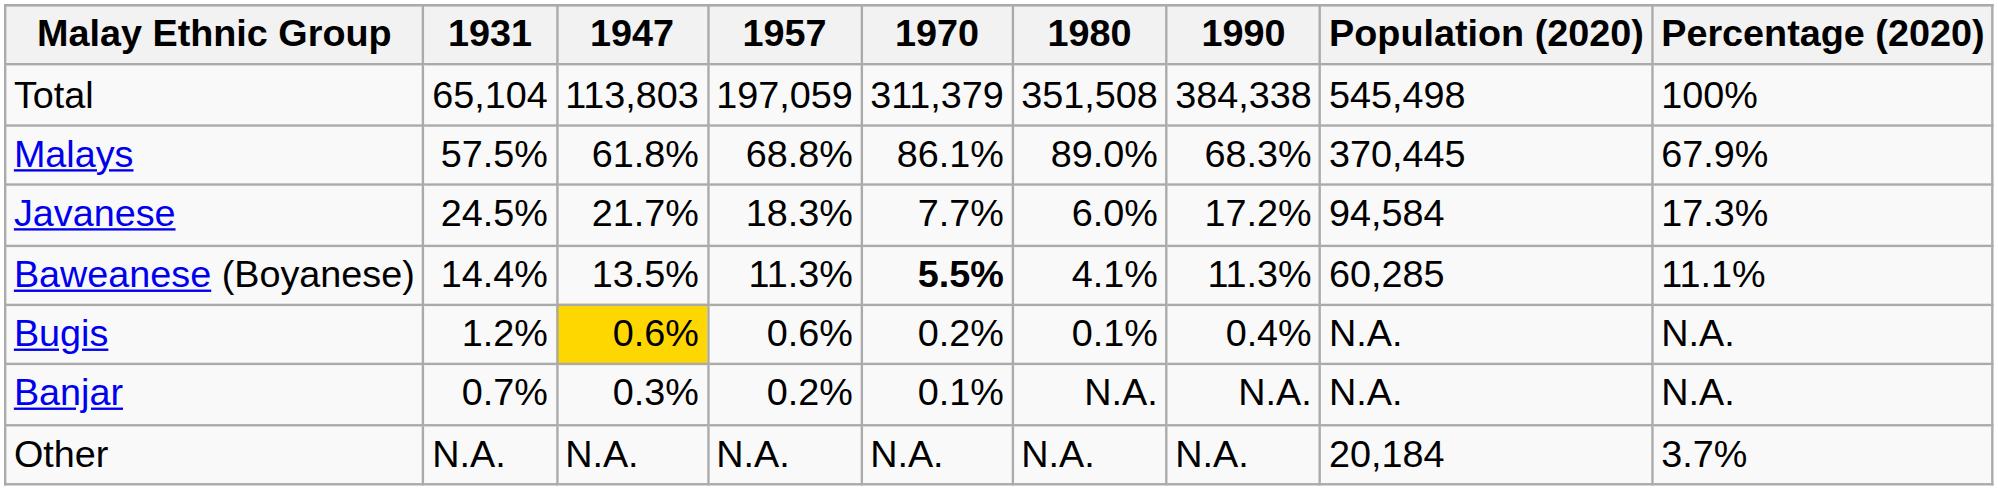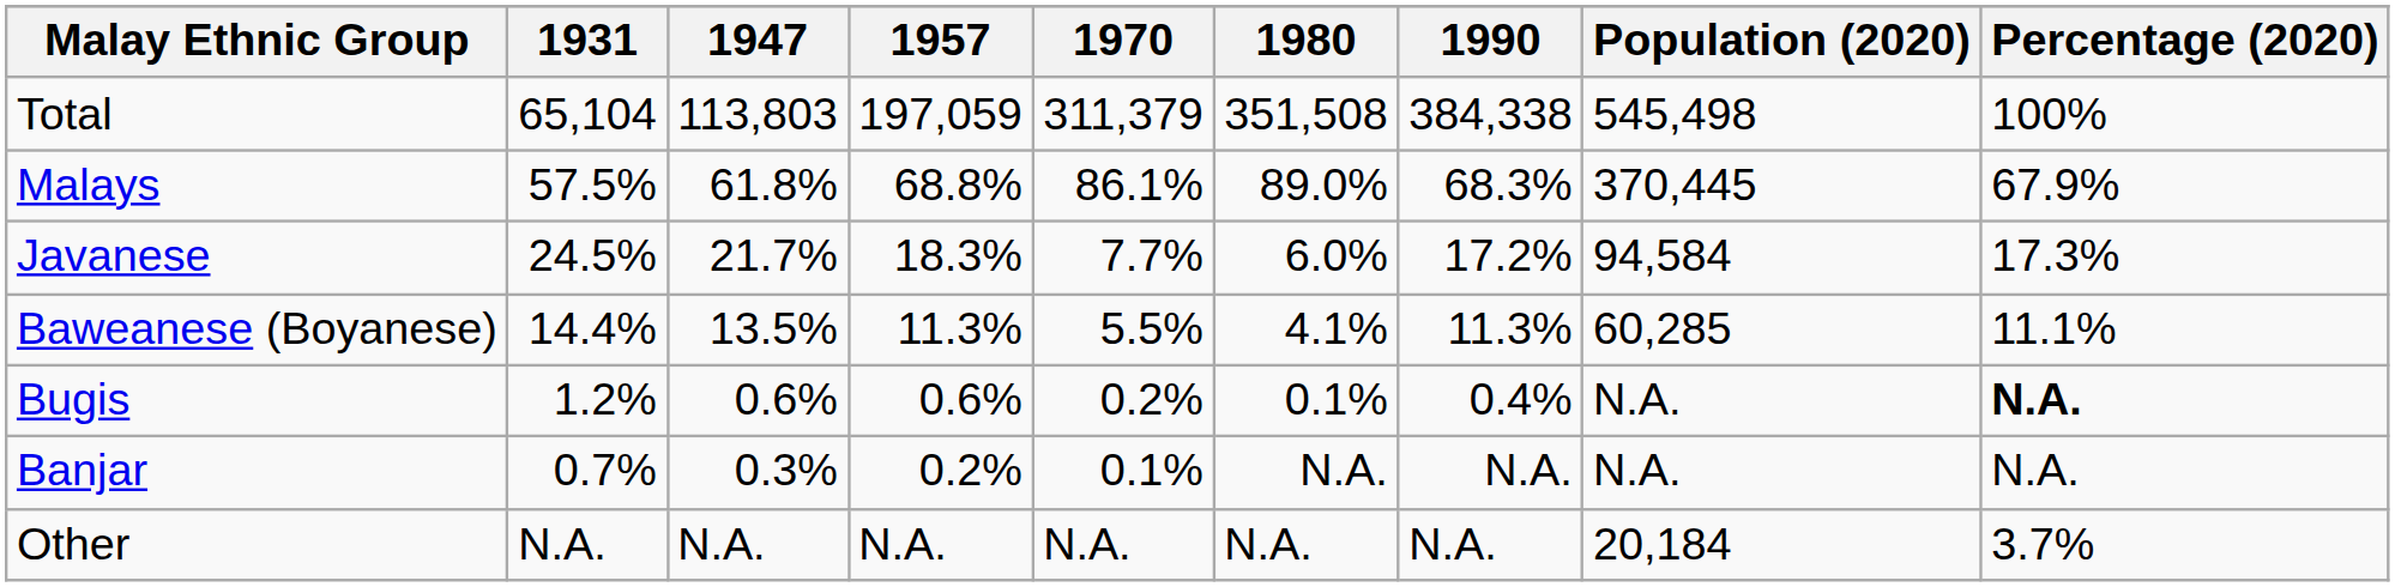Baweanese (Boyanese) | 1970: bold -> normal
Bugis | 1947: gold background -> no background
Bugis | Percentage (2020): normal -> bold
